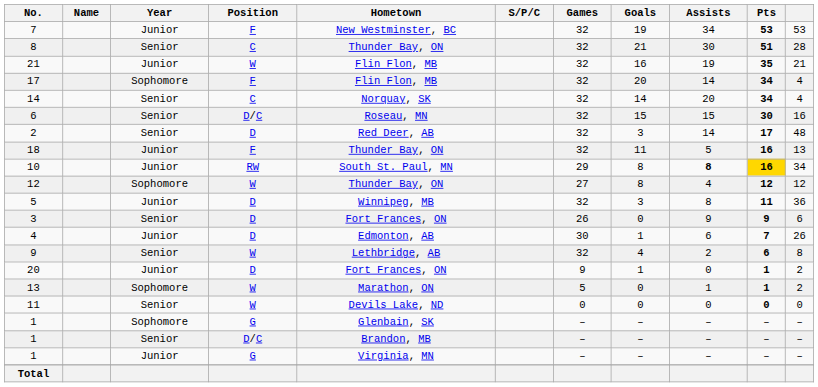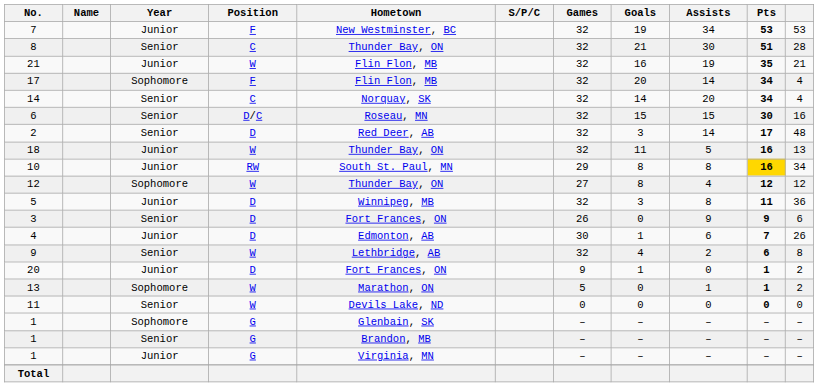18 | Position: F -> W
10 | Assists: bold -> normal
1 / Senior | Position: D/C -> G
